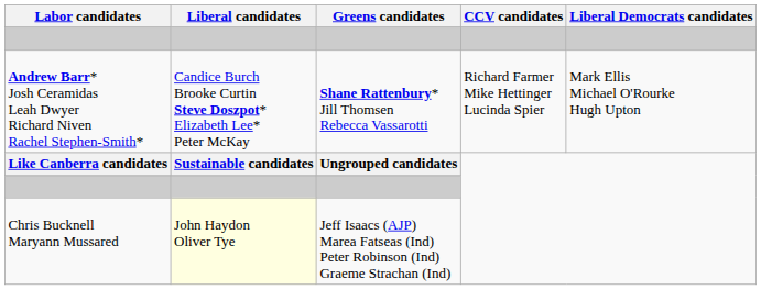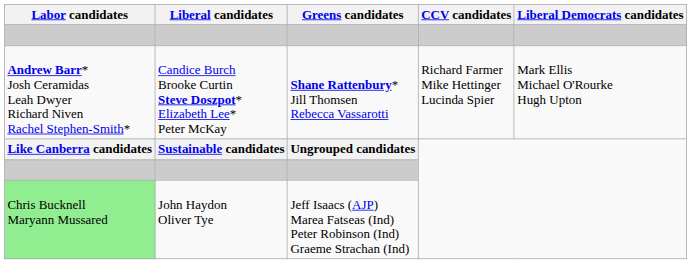Chris Bucknell Maryann Mussared | Labor candidates: no background -> lightgreen background
Chris Bucknell Maryann Mussared | Liberal candidates: lightyellow background -> no background
